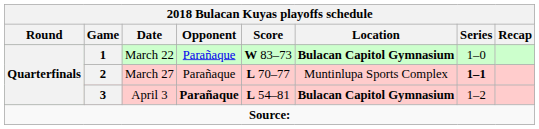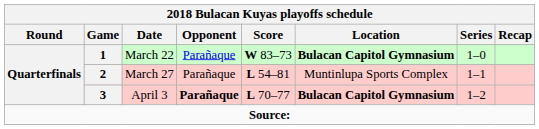March 27 | Score: L 70–77 -> L 54–81
March 27 | Series: bold -> normal
April 3 | Score: L 54–81 -> L 70–77
